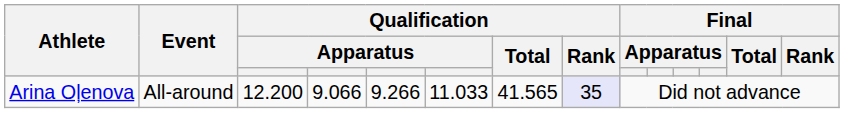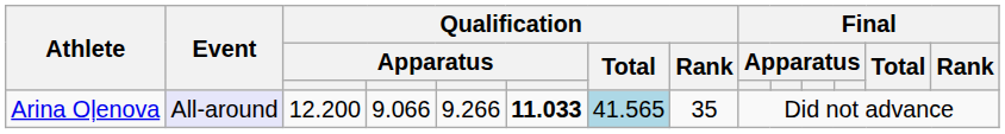row 4 | Event: no background -> lavender background
row 4 | column 6: normal -> bold
row 4 | Qualification / Total: no background -> lightblue background
row 4 | Qualification / Rank: lavender background -> no background
